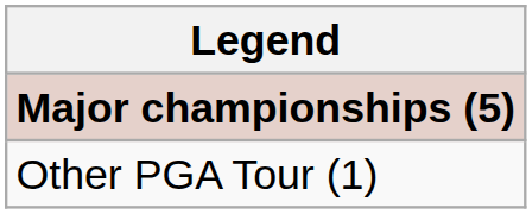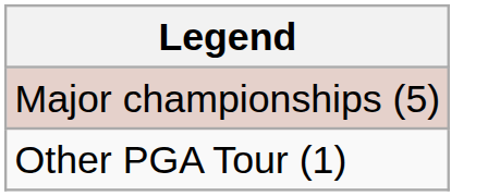row 2 | column 1: bold -> normal
